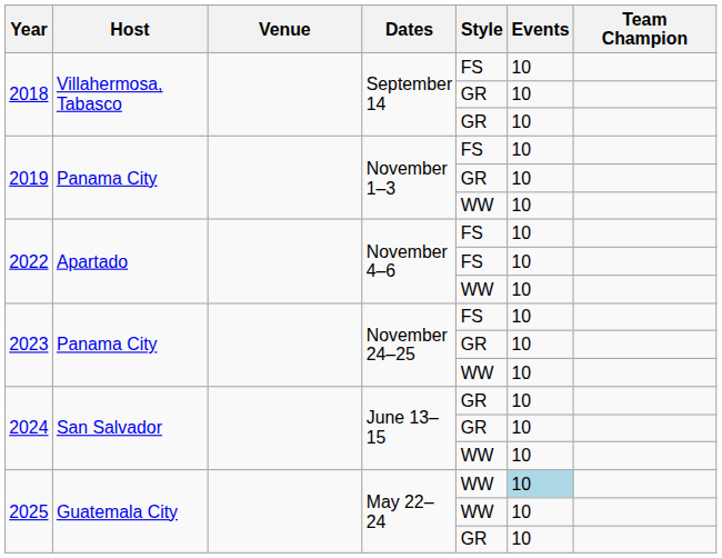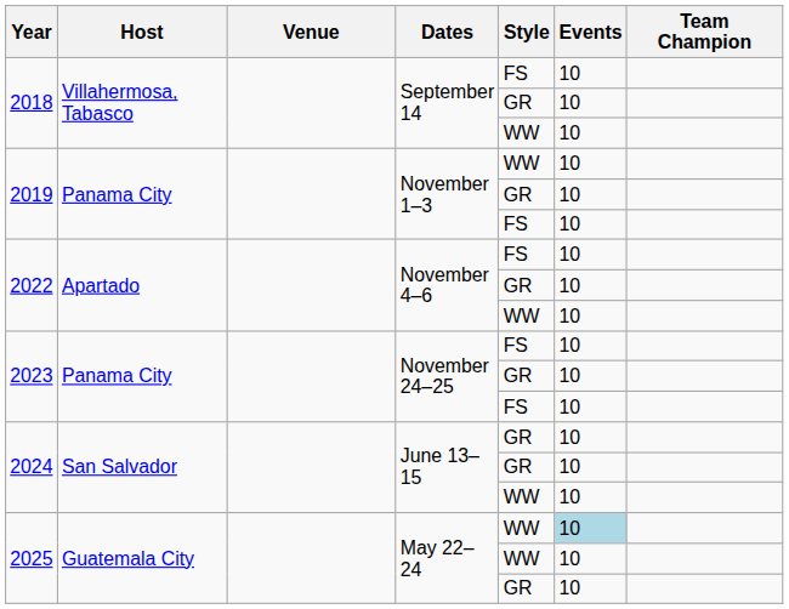row 4 | Style: GR -> WW
row 5 | Style: FS -> WW
row 7 | Style: WW -> FS
row 9 | Style: FS -> GR
row 13 | Style: WW -> FS
